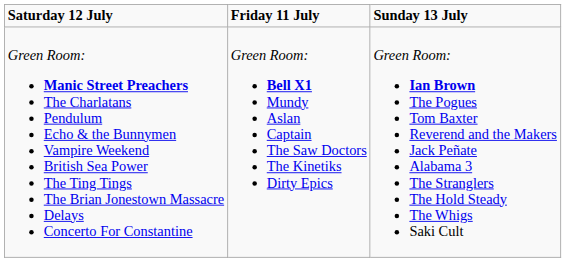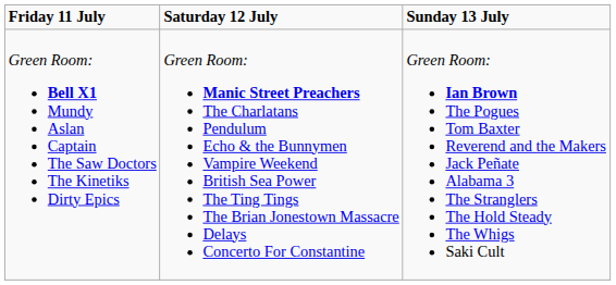columns swapped: Friday 11 July <-> Saturday 12 July
